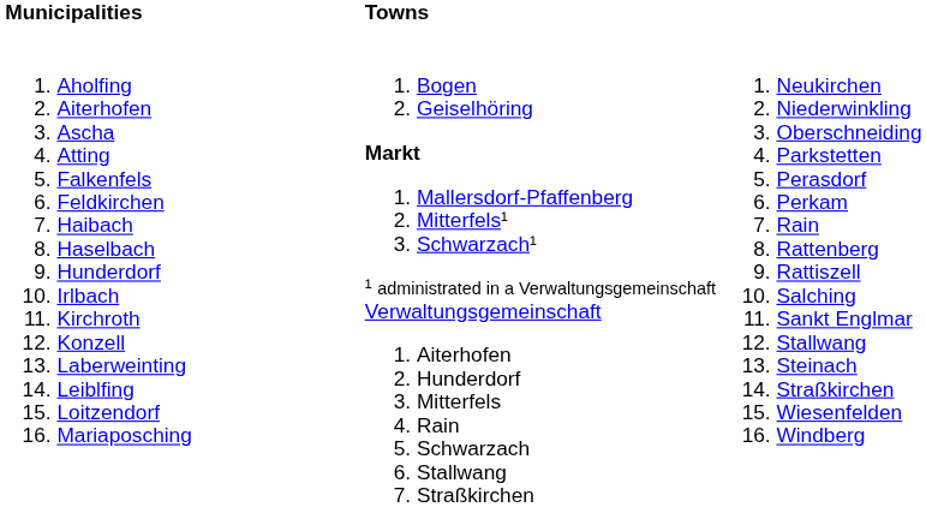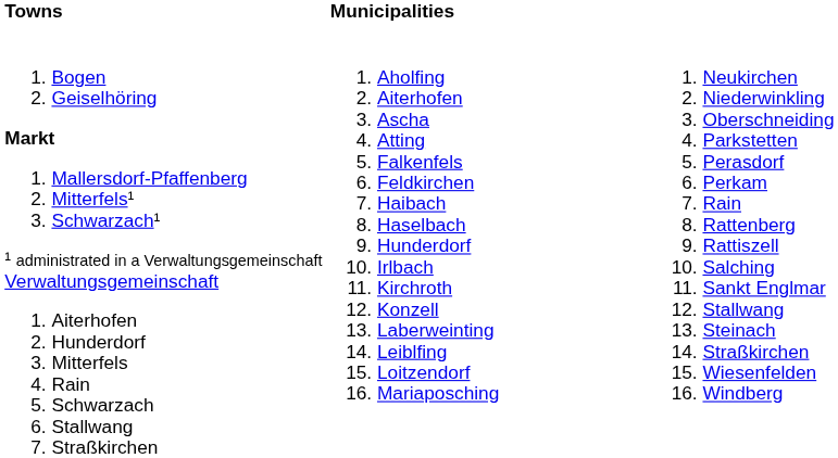columns swapped: Towns <-> Municipalities
